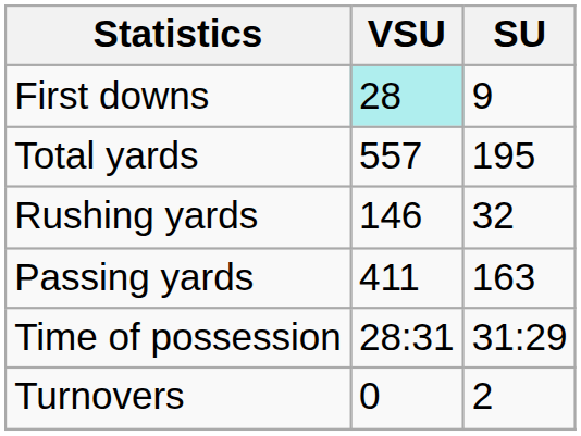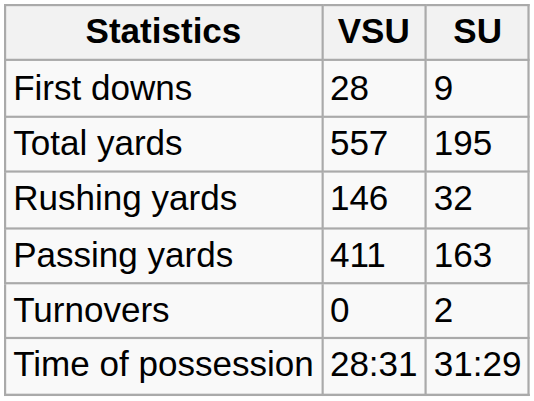First downs | VSU: paleturquoise background -> no background
rows swapped: Turnovers <-> Time of possession
